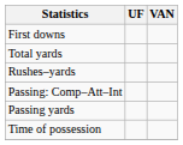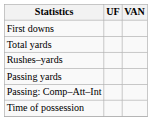rows swapped: Passing yards <-> Passing: Comp–Att–Int
